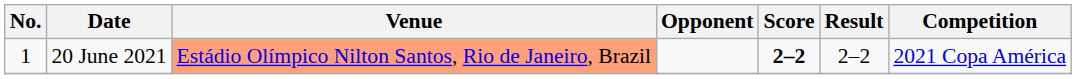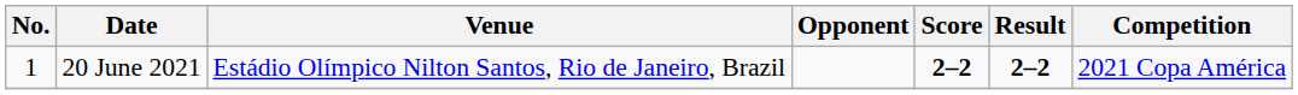20 June 2021 | Venue: lightsalmon background -> no background
20 June 2021 | Result: normal -> bold
